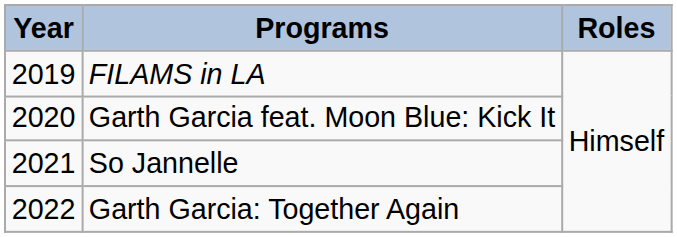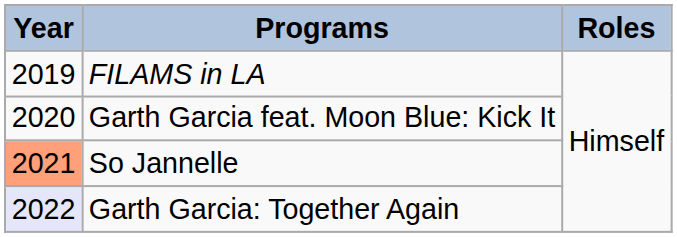So Jannelle | Year: no background -> lightsalmon background
Garth Garcia: Together Again | Year: no background -> lavender background
